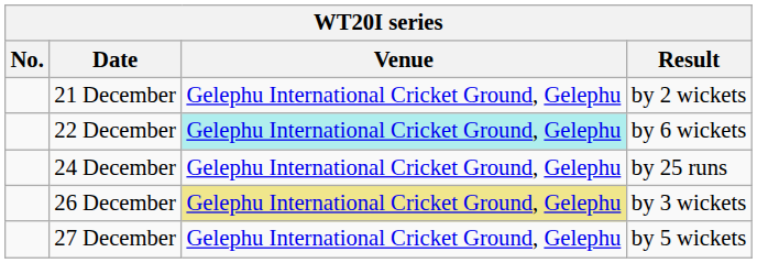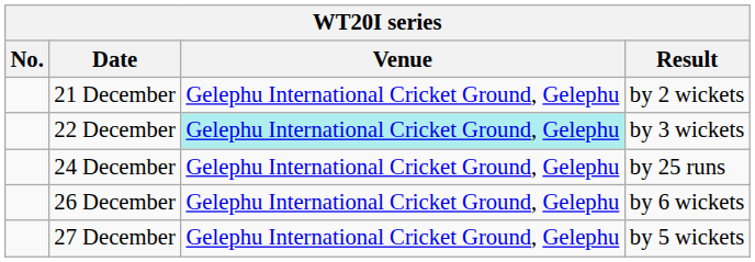22 December | Result: by 6 wickets -> by 3 wickets
26 December | Venue: khaki background -> no background
26 December | Result: by 3 wickets -> by 6 wickets
